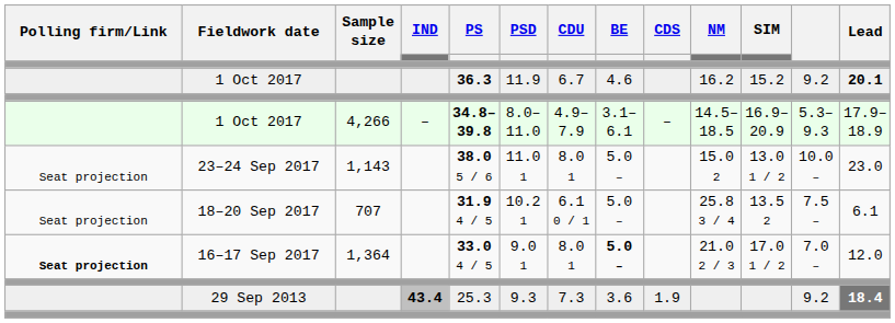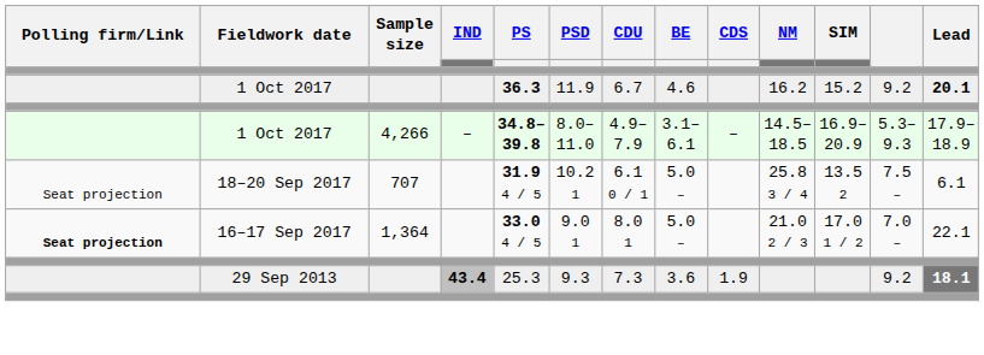- row: Seat projection | 23–24 Sep 2017 | 1,143 | 38.0 5 / 6 | 11.0 1 | 8.0 1 | 5.0 – | 15.0 2 | 13.0 1 / 2 | 10.0 – | 23.0
16–17 Sep 2017 | BE: bold -> normal
16–17 Sep 2017 | Lead: 12.0 -> 22.1
29 Sep 2013 | Lead: 18.4 -> 18.1
